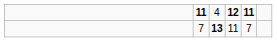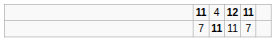row 2 | column 3: 13 -> 11
